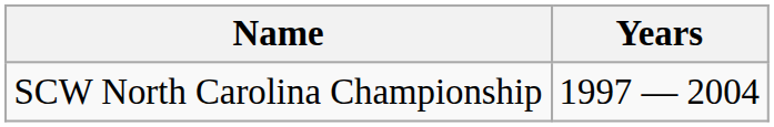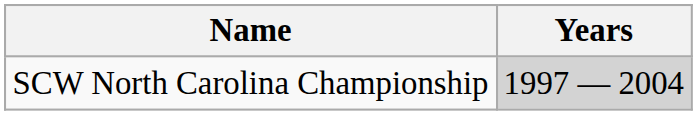SCW North Carolina Championship | Years: no background -> lightgrey background
